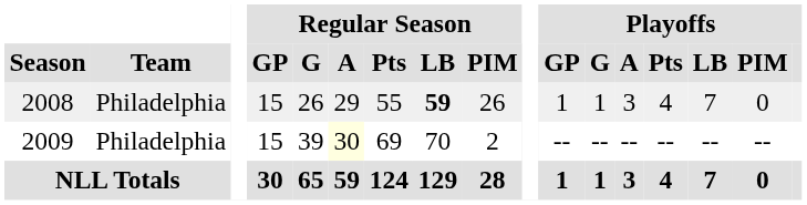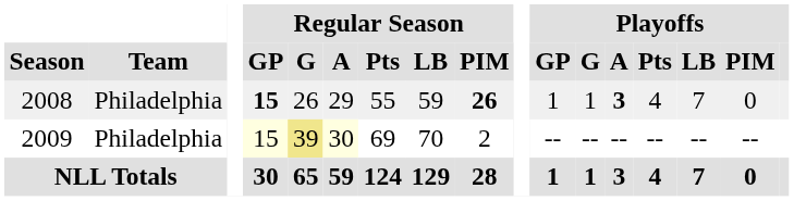2008 | Regular Season / GP: normal -> bold
2008 | Regular Season / LB: bold -> normal
2008 | Regular Season / PIM: normal -> bold
2008 | Playoffs / A: normal -> bold
2009 | Regular Season / GP: no background -> lightyellow background
2009 | Regular Season / G: no background -> khaki background
